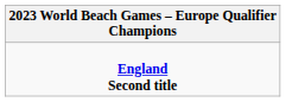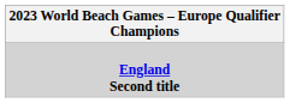row 2 | column 1: no background -> lightgrey background
